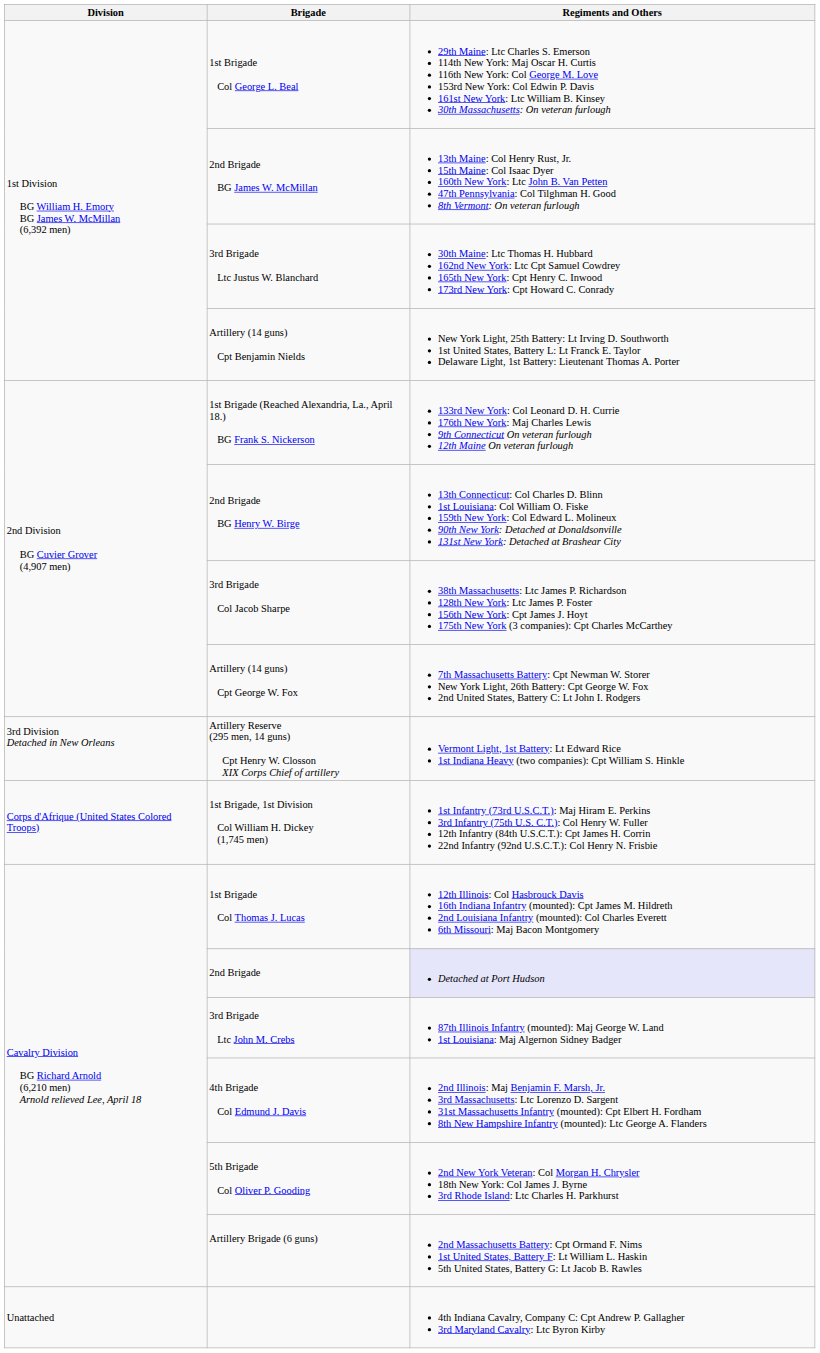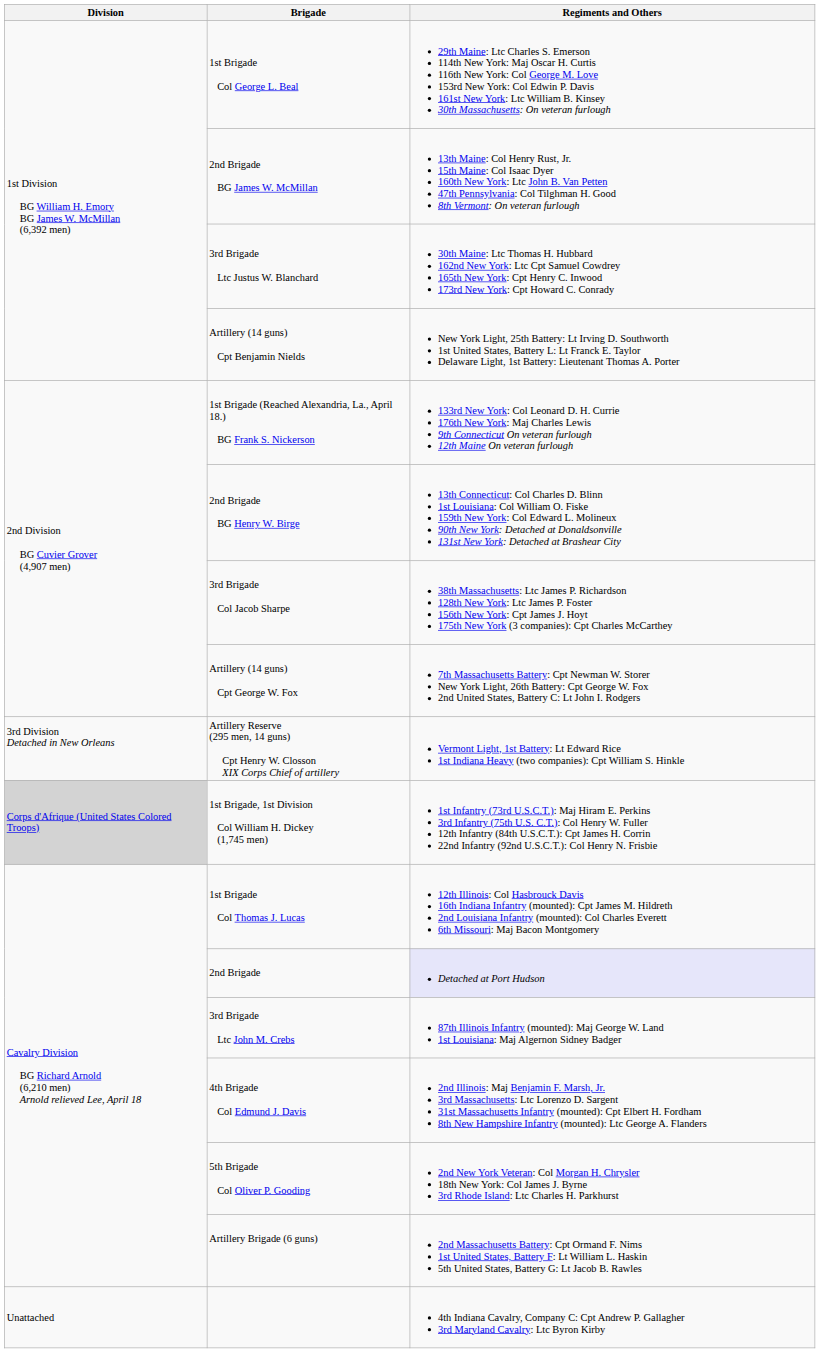1st Brigade, 1st Division Col William H. Dickey (1,745 men) | Division: no background -> lightgrey background
